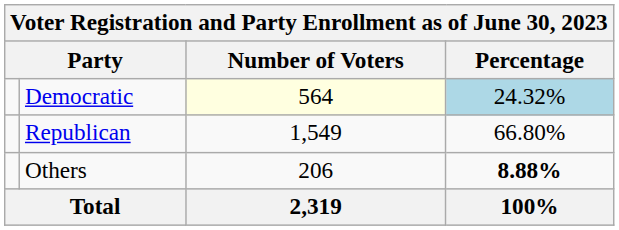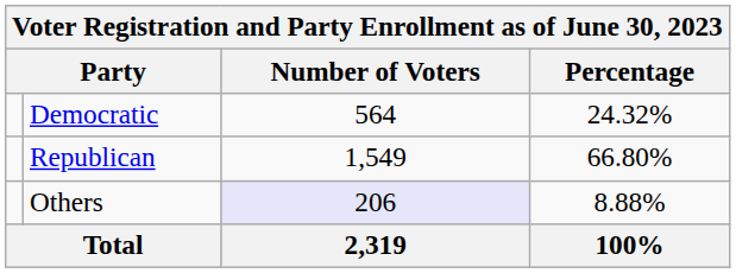Democratic | Number of Voters: lightyellow background -> no background
Democratic | Percentage: lightblue background -> no background
Others | Number of Voters: no background -> lavender background
Others | Percentage: bold -> normal
